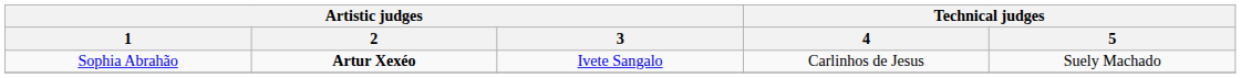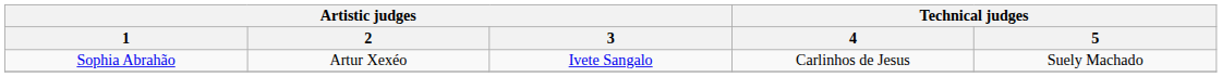Sophia Abrahão | Artistic judges / 2: bold -> normal
